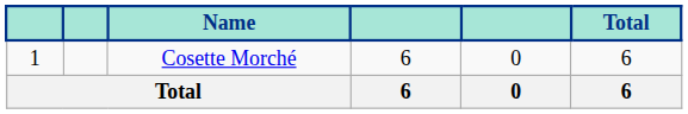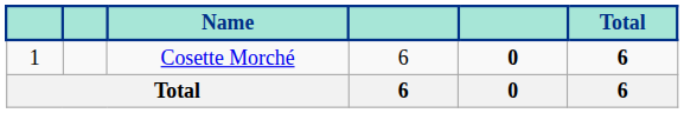Cosette Morché | column 5: normal -> bold
Cosette Morché | Total: normal -> bold
